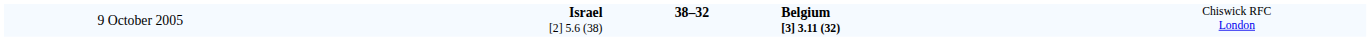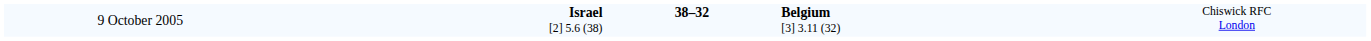[2] 5.6 (38) | column 4: bold -> normal
